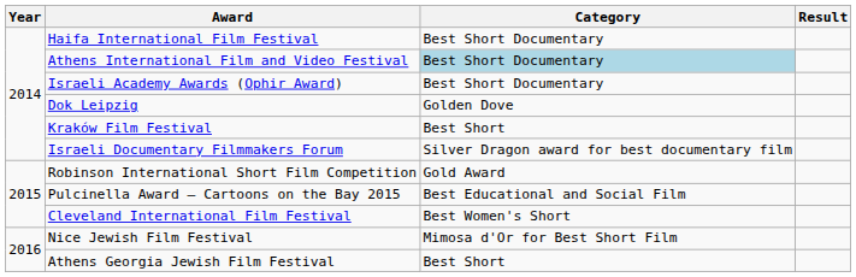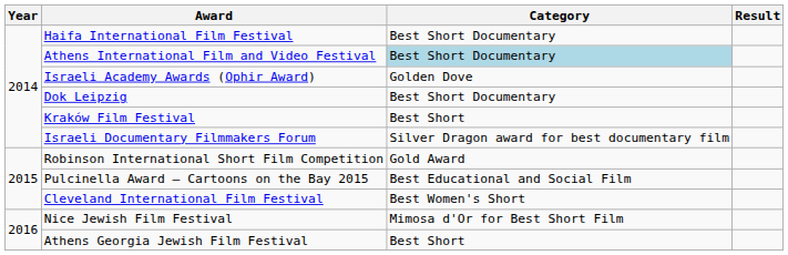Israeli Academy Awards (Ophir Award) | Category: Best Short Documentary -> Golden Dove
Dok Leipzig | Category: Golden Dove -> Best Short Documentary
